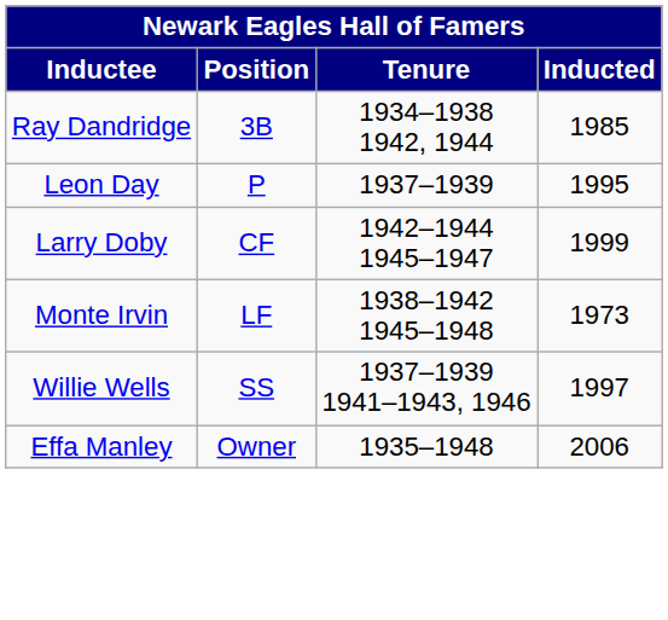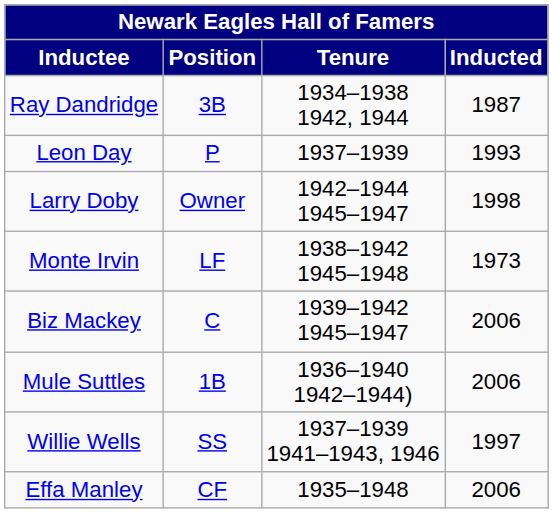Ray Dandridge | Inducted: 1985 -> 1987
Leon Day | Inducted: 1995 -> 1993
Larry Doby | Position: CF -> Owner
Larry Doby | Inducted: 1999 -> 1998
+ row: Biz Mackey | C | 1939–1942 1945–1947 | 2006
+ row: Mule Suttles | 1B | 1936–1940 1942–1944) | 2006
Effa Manley | Position: Owner -> CF
